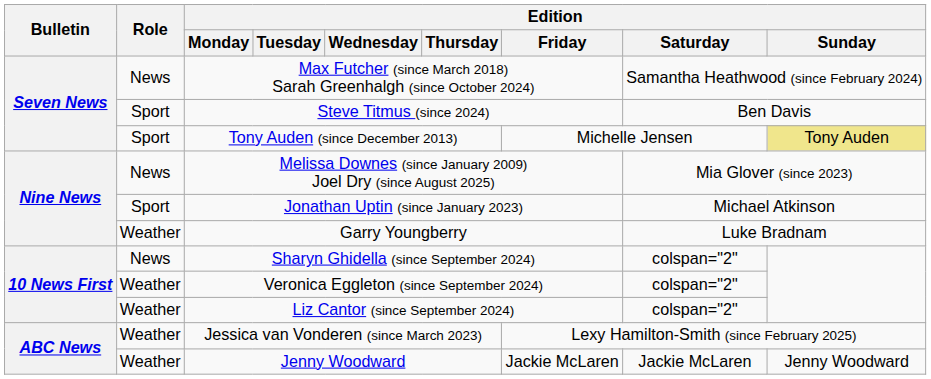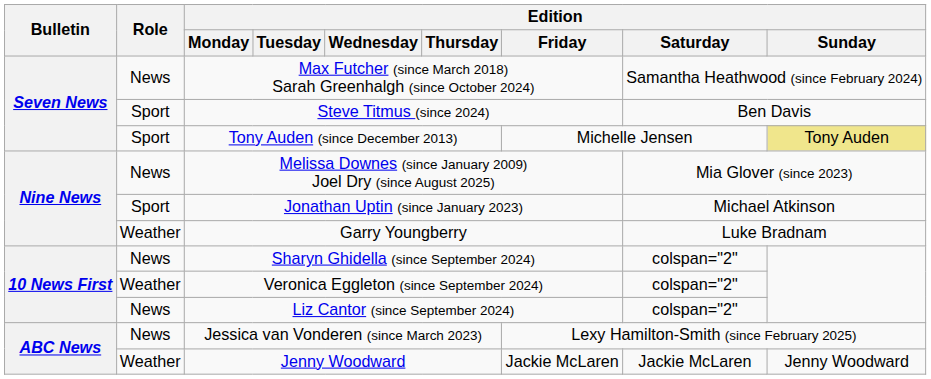Liz Cantor (since September 2024) | Role: Weather -> News
Jessica van Vonderen (since March 2023) | Role: Weather -> News
